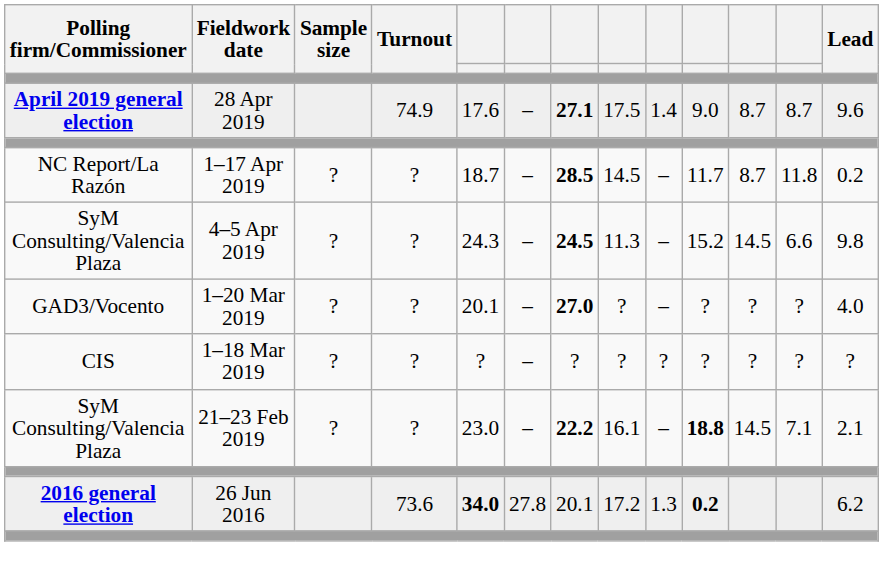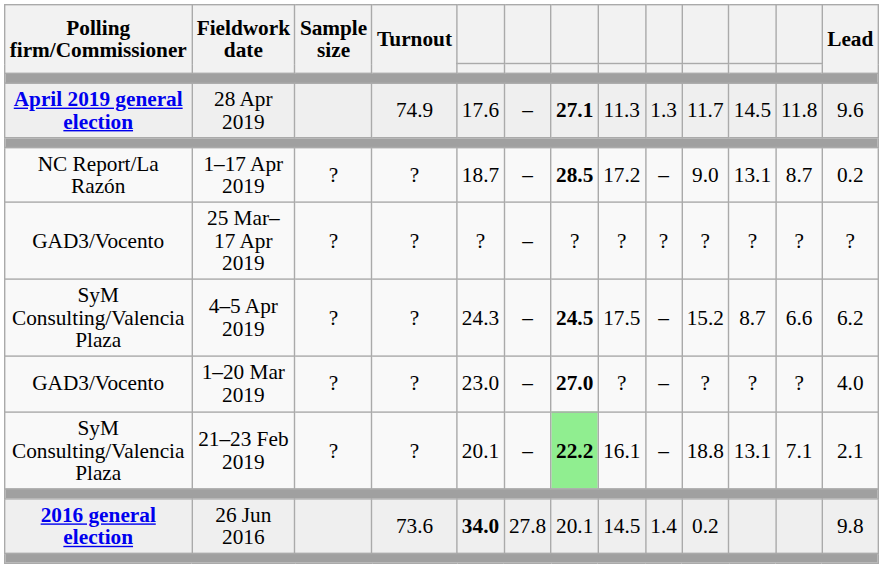28 Apr 2019 | column 8: 17.5 -> 11.3
28 Apr 2019 | column 9: 1.4 -> 1.3
28 Apr 2019 | column 10: 9.0 -> 11.7
28 Apr 2019 | column 11: 8.7 -> 14.5
28 Apr 2019 | column 12: 8.7 -> 11.8
1–17 Apr 2019 | column 8: 14.5 -> 17.2
1–17 Apr 2019 | column 10: 11.7 -> 9.0
1–17 Apr 2019 | column 11: 8.7 -> 13.1
1–17 Apr 2019 | column 12: 11.8 -> 8.7
+ row: GAD3/Vocento | 25 Mar–17 Apr 2019 | ? | ? | ? | – | ? | ? | ? | ? | ? | ? | ?
4–5 Apr 2019 | column 8: 11.3 -> 17.5
4–5 Apr 2019 | column 11: 14.5 -> 8.7
4–5 Apr 2019 | Lead: 9.8 -> 6.2
1–20 Mar 2019 | column 5: 20.1 -> 23.0
- row: CIS | 1–18 Mar 2019 | ? | ? | ? | – | ? | ? | ? | ? | ? | ? | ?
21–23 Feb 2019 | column 5: 23.0 -> 20.1
21–23 Feb 2019 | column 7: no background -> lightgreen background
21–23 Feb 2019 | column 10: bold -> normal
21–23 Feb 2019 | column 11: 14.5 -> 13.1
26 Jun 2016 | column 8: 17.2 -> 14.5
26 Jun 2016 | column 9: 1.3 -> 1.4
26 Jun 2016 | column 10: bold -> normal
26 Jun 2016 | Lead: 6.2 -> 9.8
